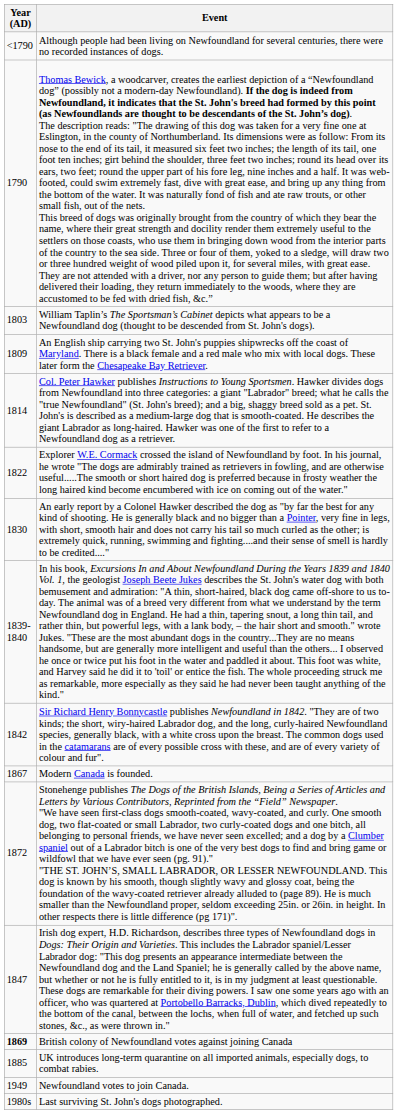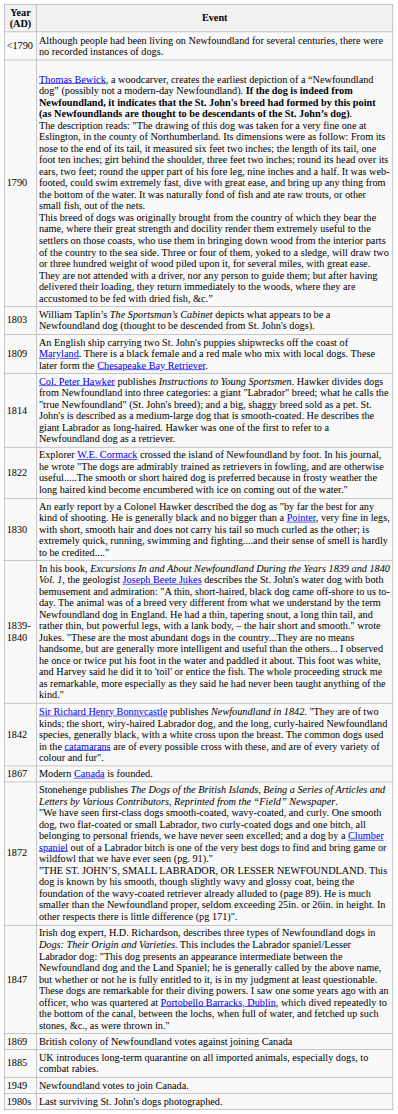British colony of Newfoundland votes against joining Canada | Year (AD): bold -> normal
